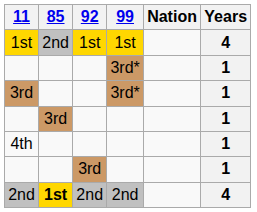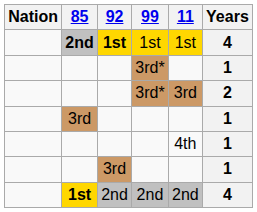columns swapped: Nation <-> 11
row 2 | 85: normal -> bold
row 2 | 92: normal -> bold
row 4 | Years: 1 -> 2
